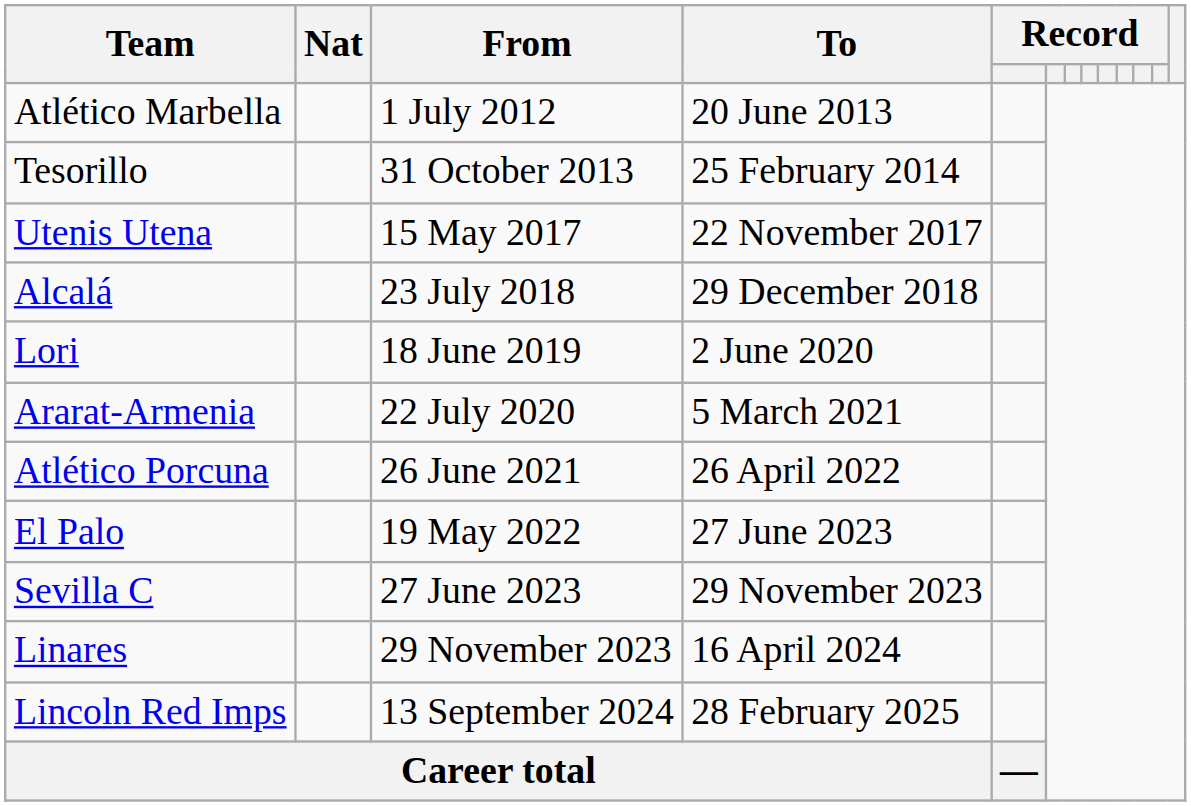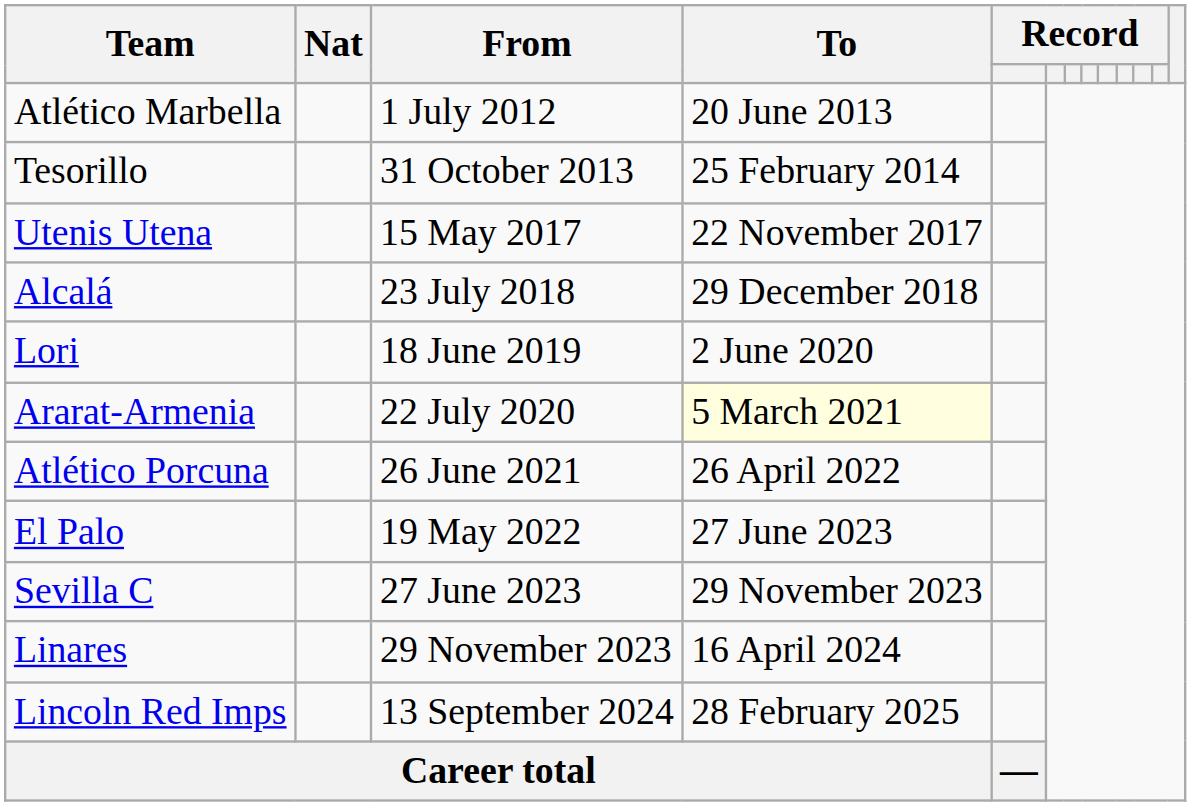Ararat-Armenia | To: no background -> lightyellow background
